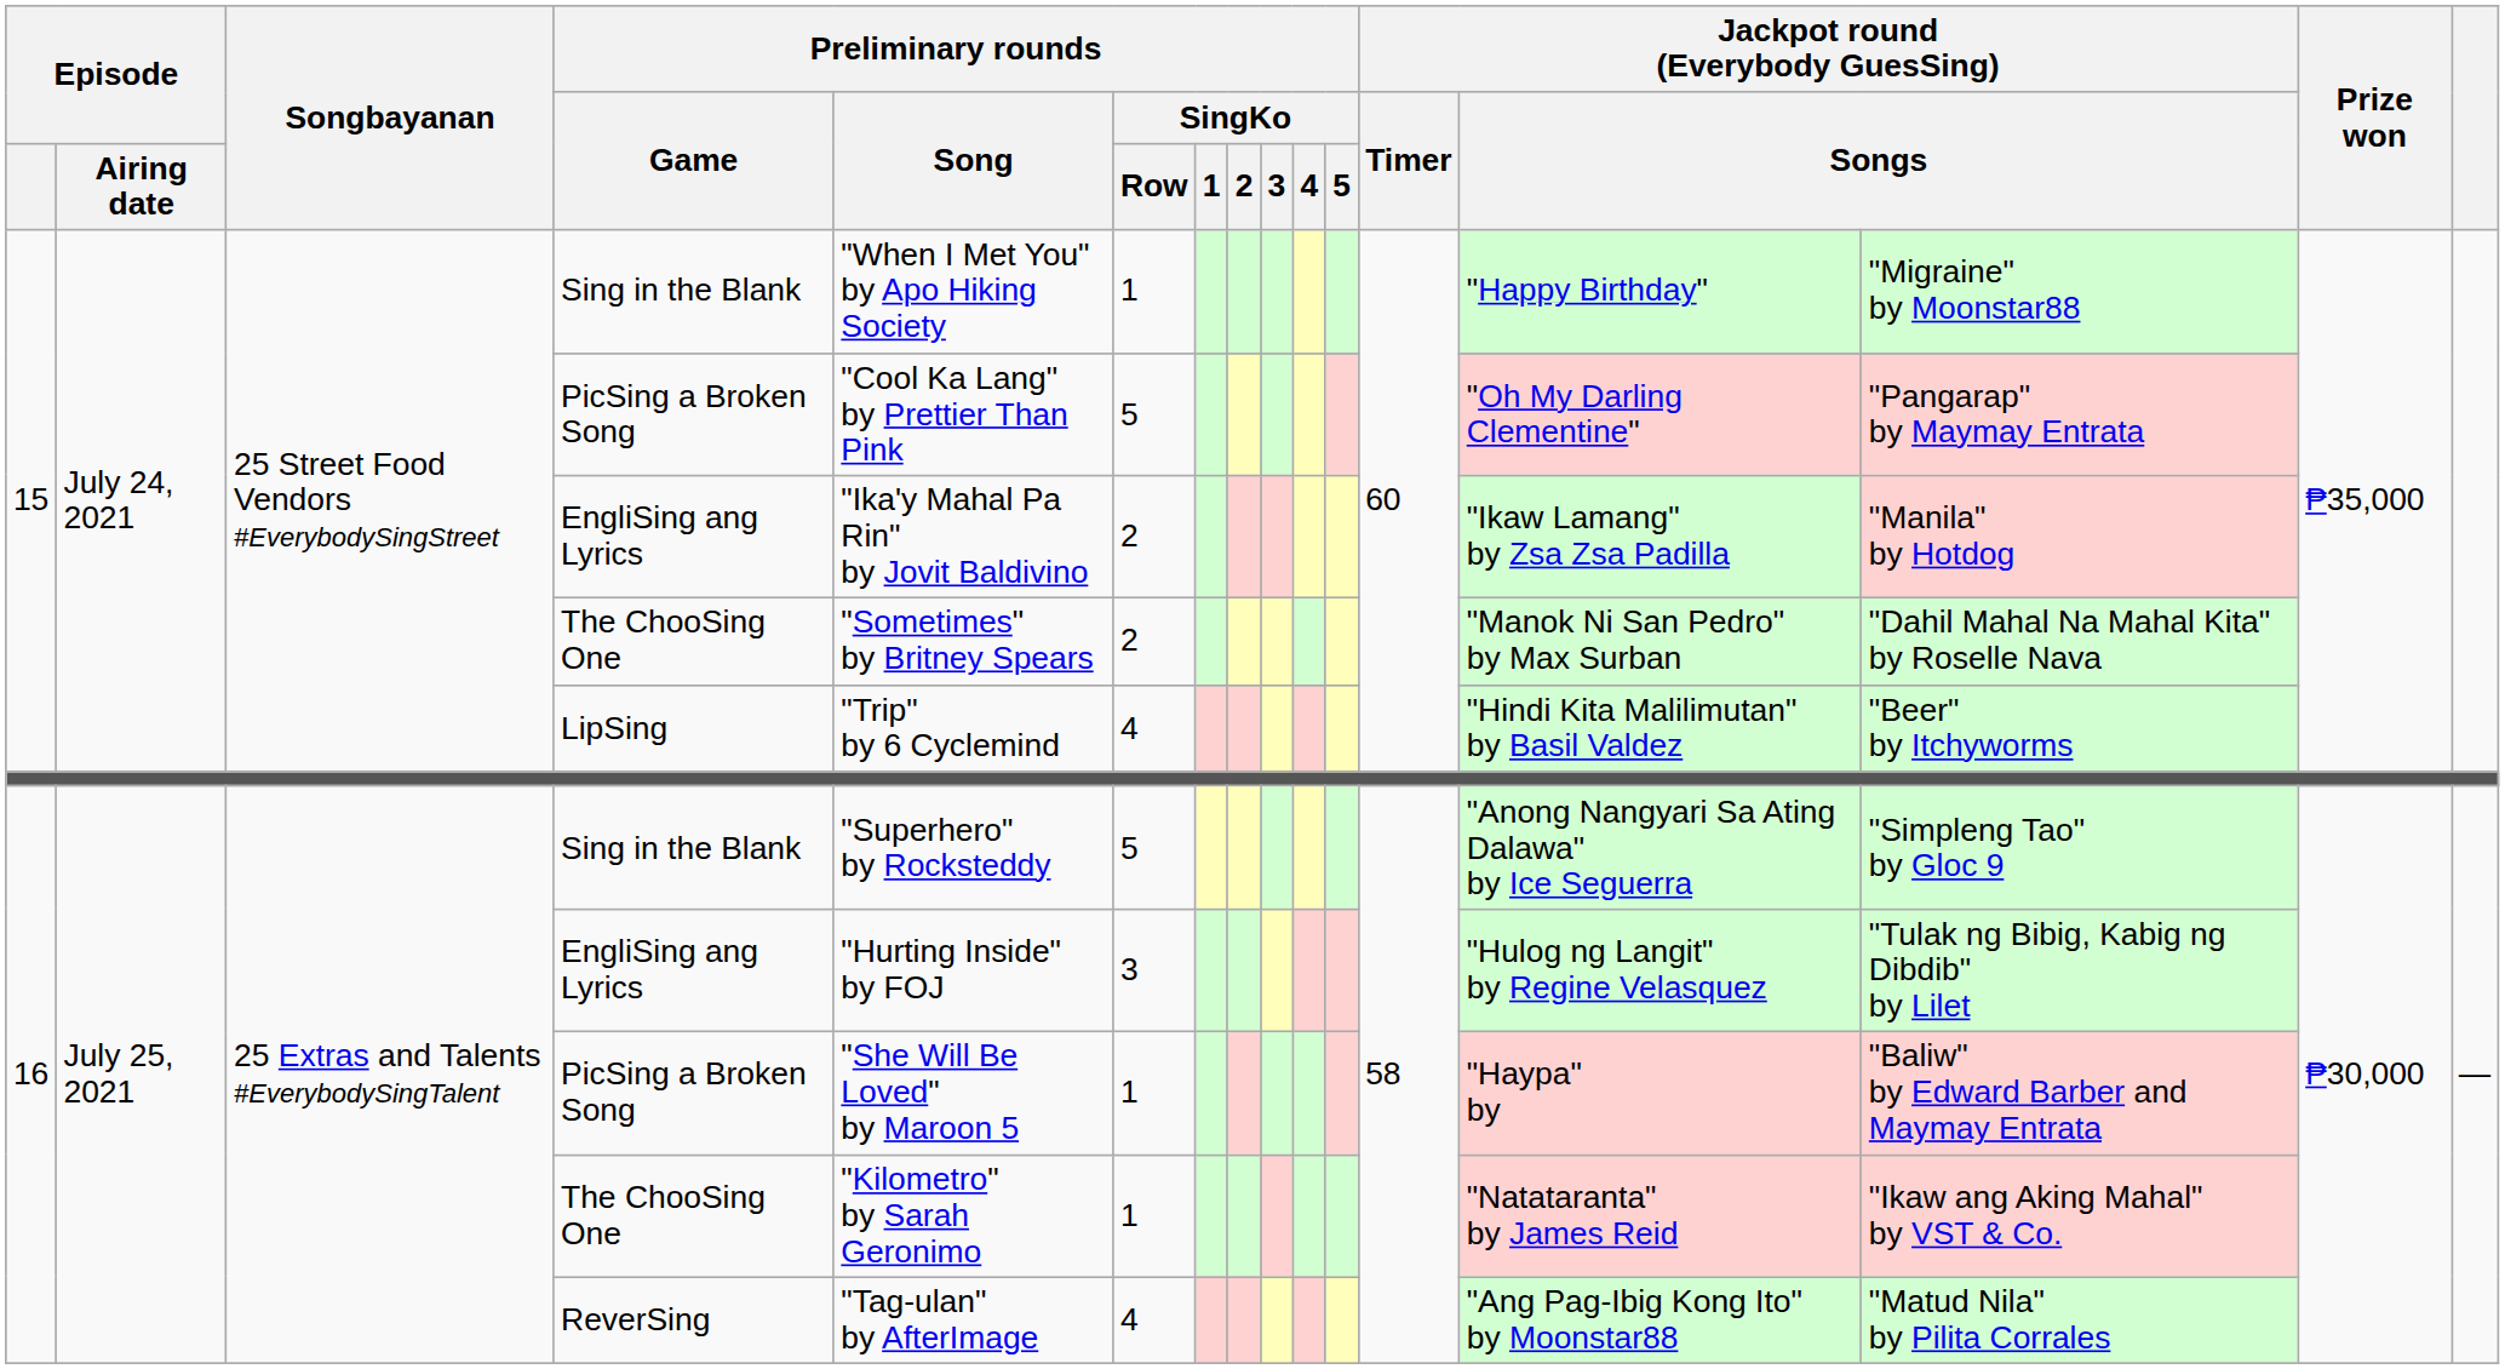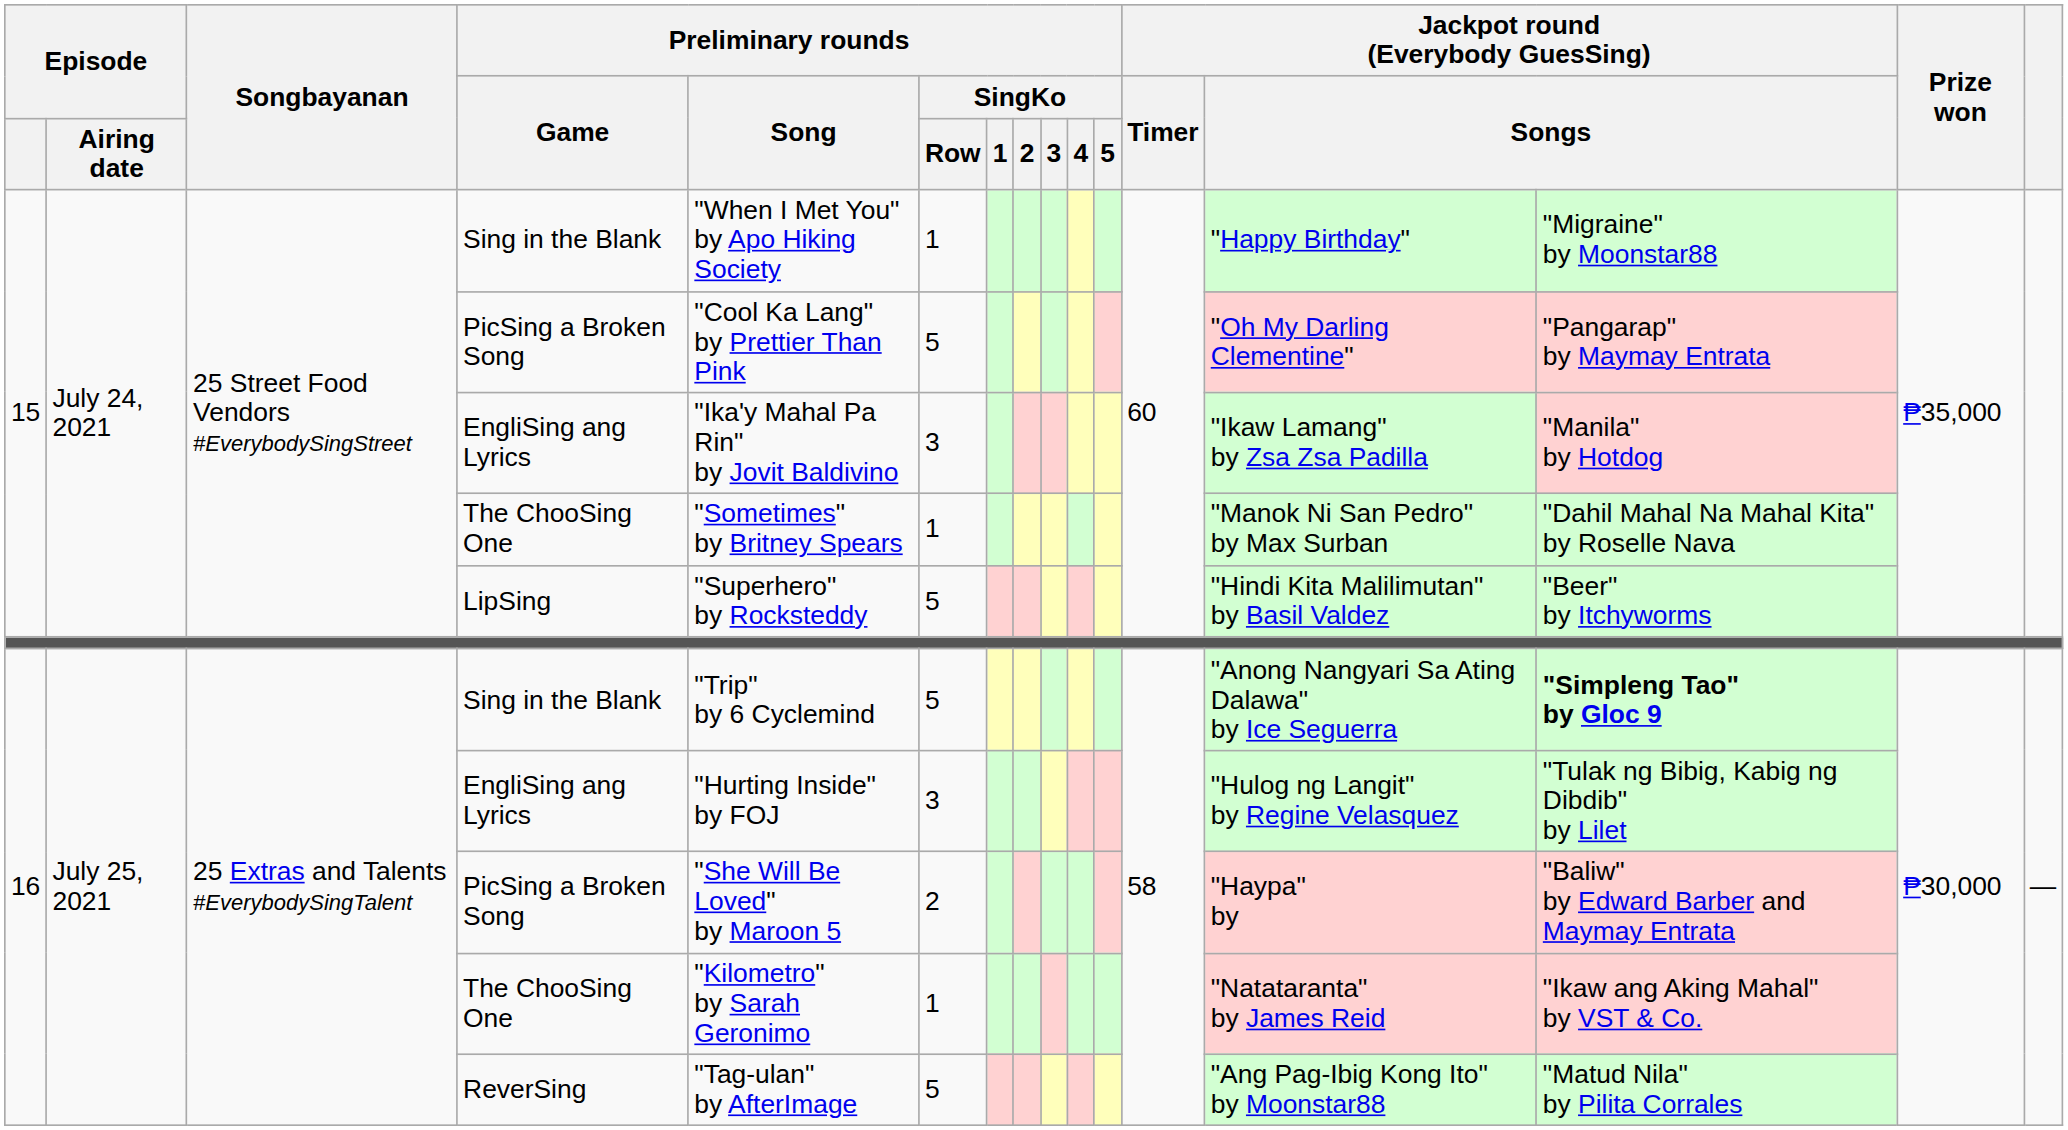15 / EngliSing ang Lyrics | Preliminary rounds / SingKo / Row: 2 -> 3
15 / The ChooSing One | Preliminary rounds / SingKo / Row: 2 -> 1
LipSing | Preliminary rounds / Song: "Trip" by 6 Cyclemind -> "Superhero" by Rocksteddy
LipSing | Preliminary rounds / SingKo / Row: 4 -> 5
16 / Sing in the Blank | Preliminary rounds / Song: "Superhero" by Rocksteddy -> "Trip" by 6 Cyclemind
16 / Sing in the Blank | column 14: normal -> bold
16 / PicSing a Broken Song | Preliminary rounds / SingKo / Row: 1 -> 2
ReverSing | Preliminary rounds / SingKo / Row: 4 -> 5
